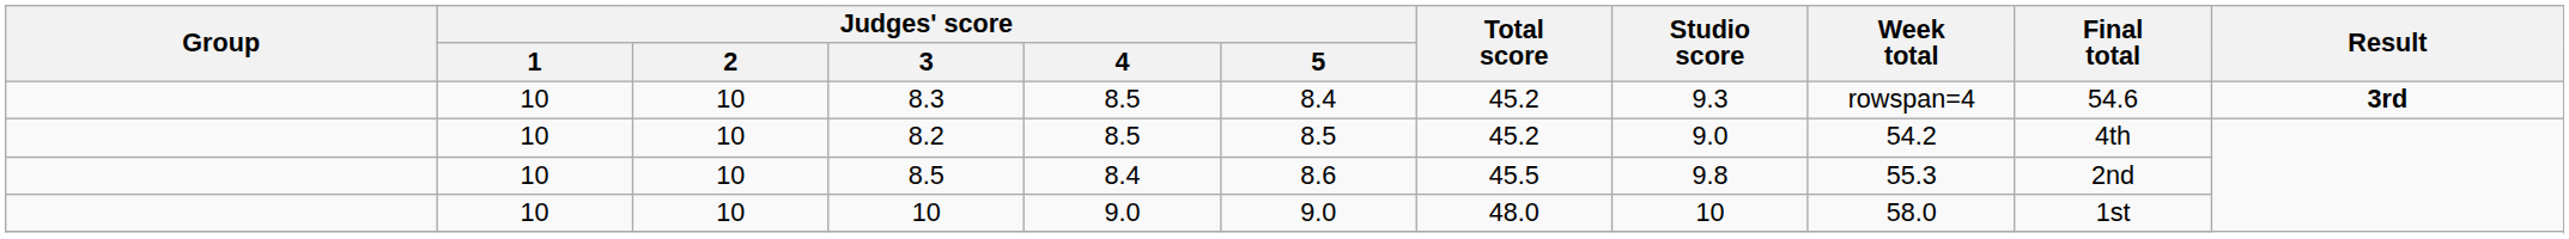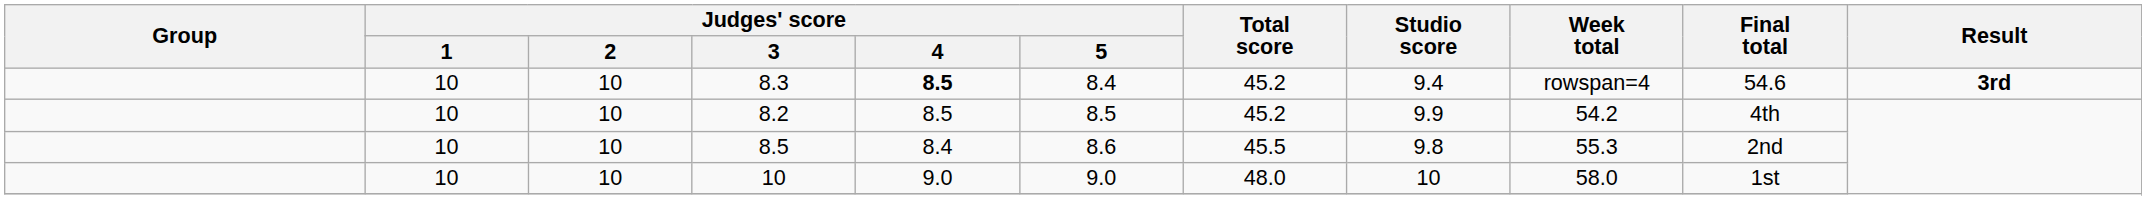8.3 | Judges' score / 4: normal -> bold
8.3 | Studio score: 9.3 -> 9.4
8.2 | Studio score: 9.0 -> 9.9
